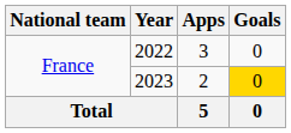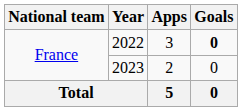2022 | Goals: normal -> bold
2023 | Goals: gold background -> no background
